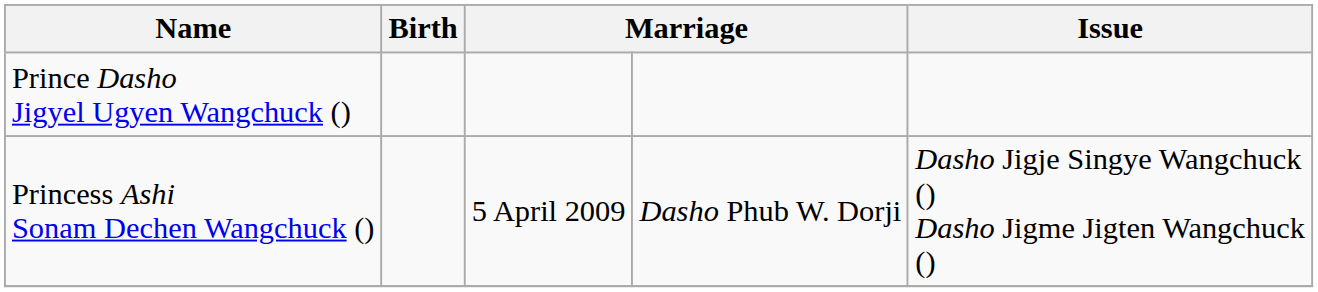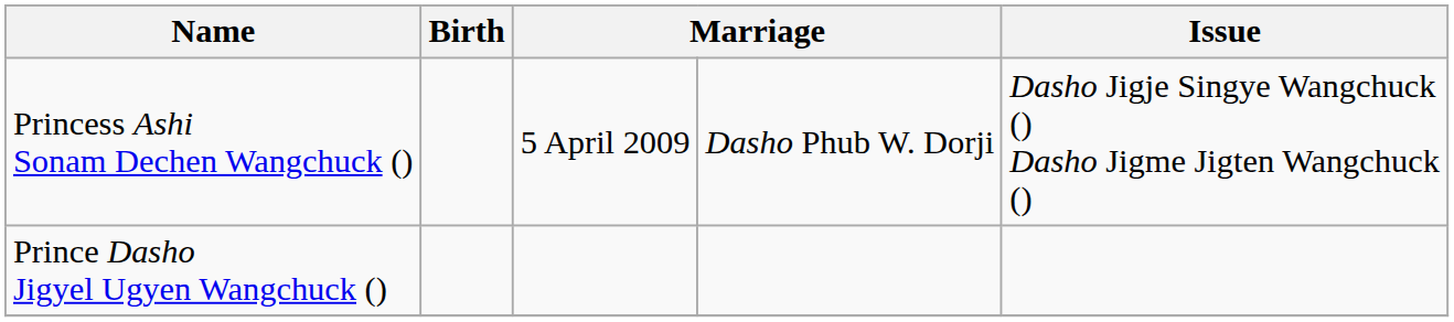rows swapped: Princess Ashi Sonam Dechen Wangchuck () <-> Prince Dasho Jigyel Ugyen Wangchuck ()
